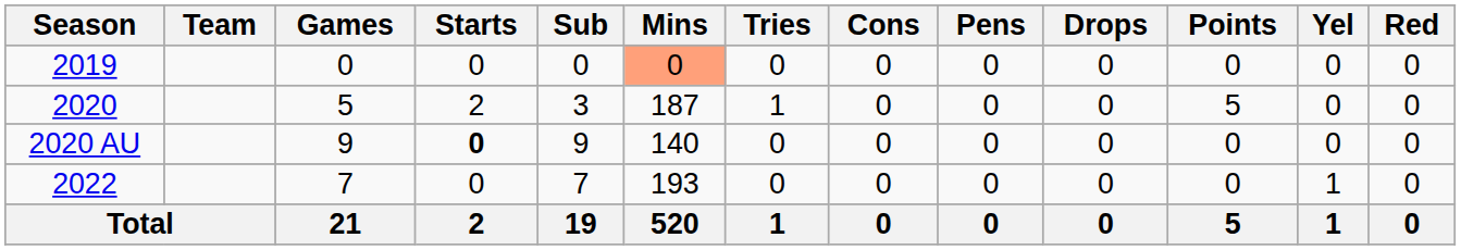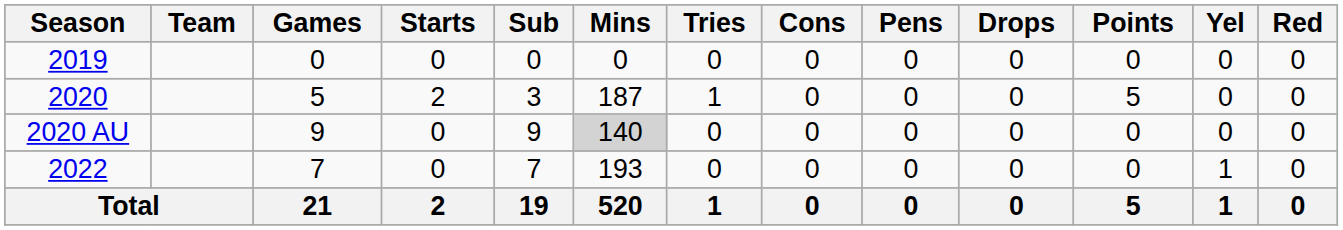2019 | Mins: lightsalmon background -> no background
2020 AU | Starts: bold -> normal
2020 AU | Mins: no background -> lightgrey background
